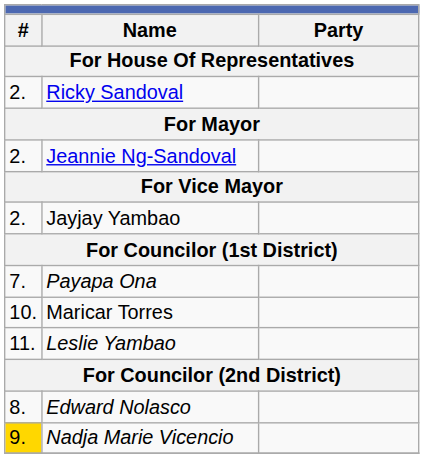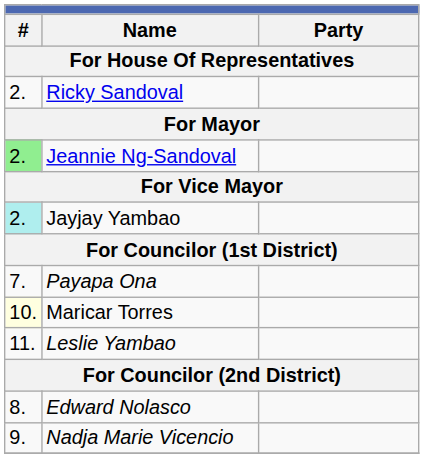Jeannie Ng-Sandoval | column 1: no background -> lightgreen background
Jayjay Yambao | column 1: no background -> paleturquoise background
Maricar Torres | column 1: no background -> lightyellow background
Nadja Marie Vicencio | column 1: gold background -> no background
